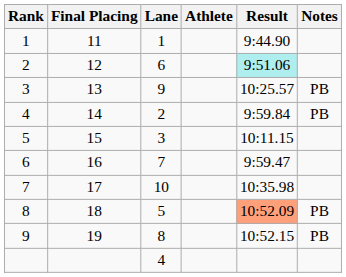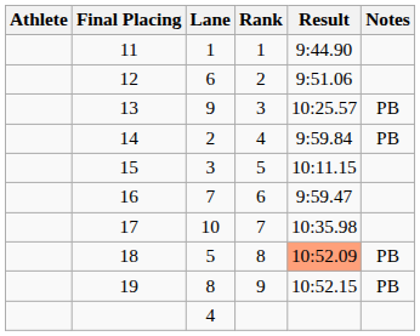columns swapped: Rank <-> Athlete
row 3 | Result: paleturquoise background -> no background
